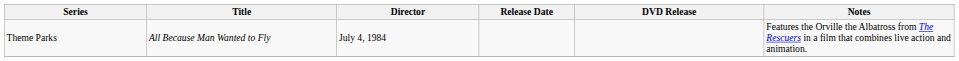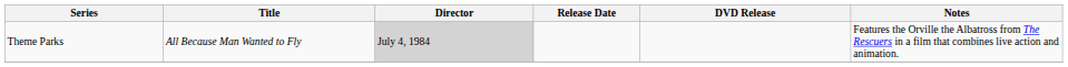row 2 | Director: no background -> lightgrey background
